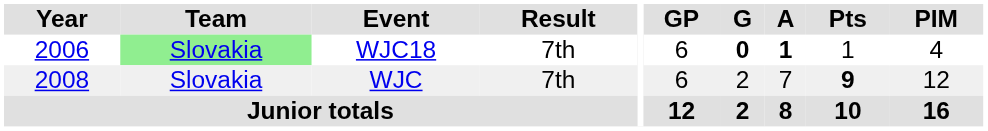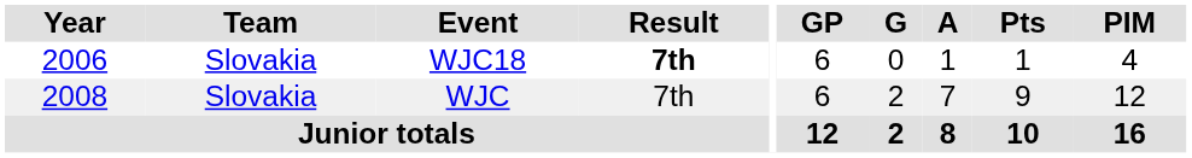WJC18 | Team: lightgreen background -> no background
WJC18 | Result: normal -> bold
WJC18 | G: bold -> normal
WJC18 | A: bold -> normal
WJC | Pts: bold -> normal
